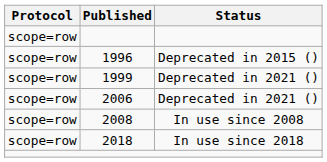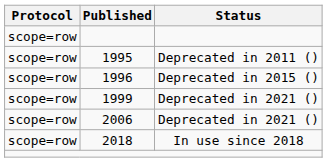+ row: scope=row | 1995 | Deprecated in 2011 ()
- row: scope=row | 2008 | In use since 2008
